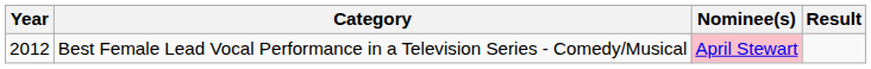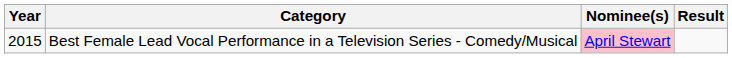row 2 | Year: 2012 -> 2015
